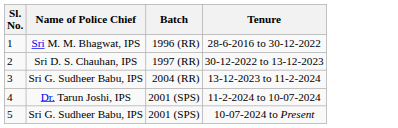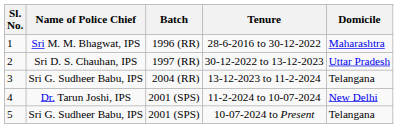+ column: Domicile | Maharashtra | Uttar Pradesh | Telangana | New Delhi | Telangana
